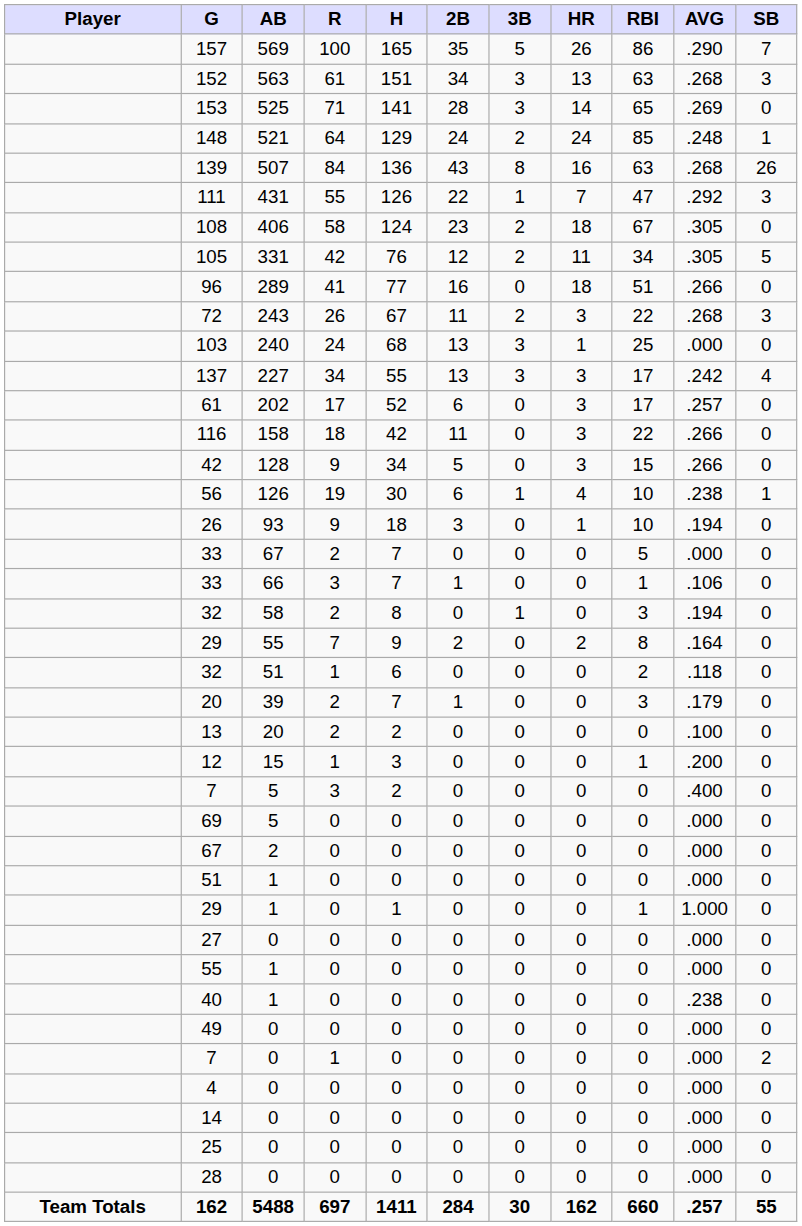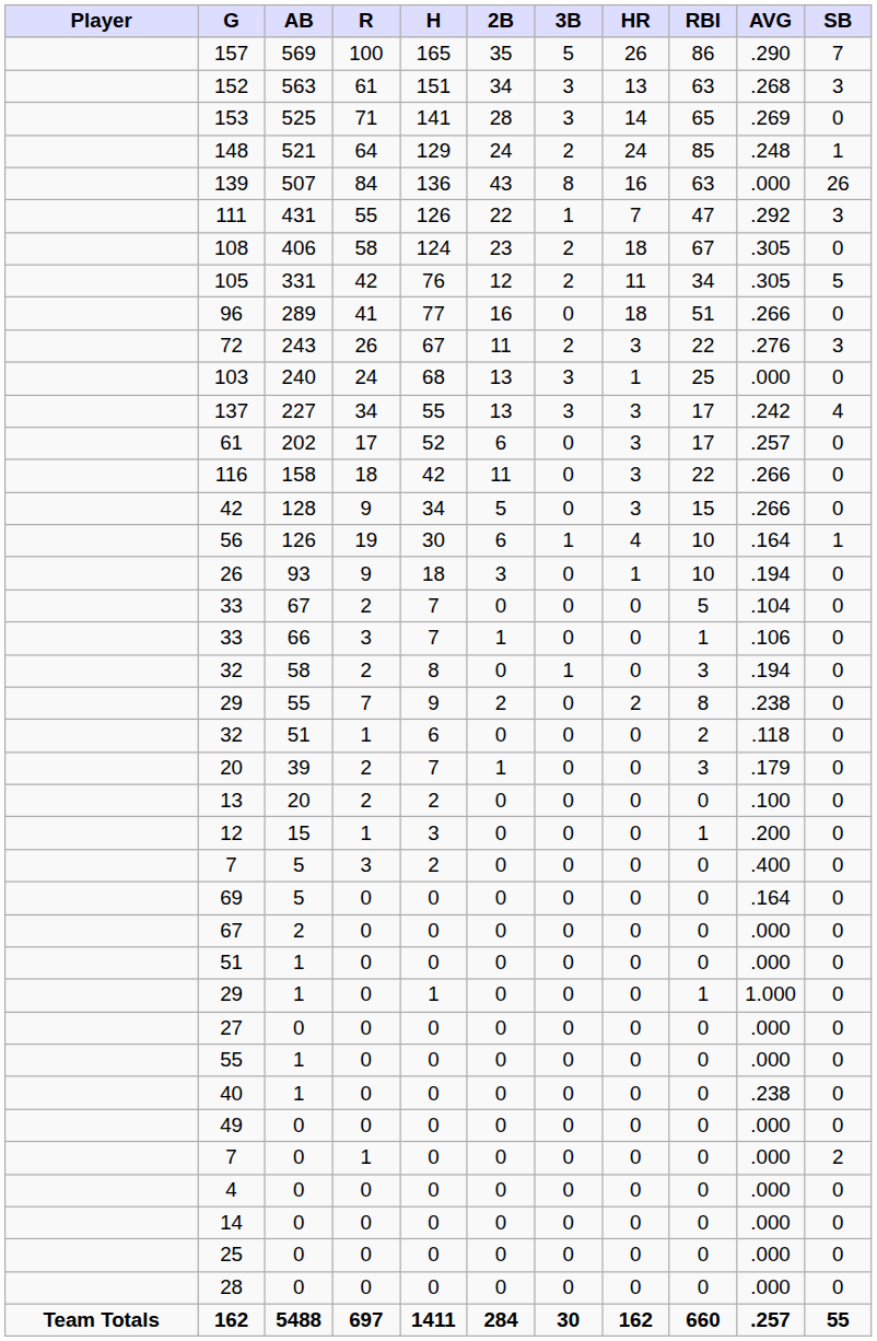139 | AVG: .268 -> .000
72 | AVG: .268 -> .276
56 | AVG: .238 -> .164
33 / 67 | AVG: .000 -> .104
29 / 55 | AVG: .164 -> .238
69 | AVG: .000 -> .164
